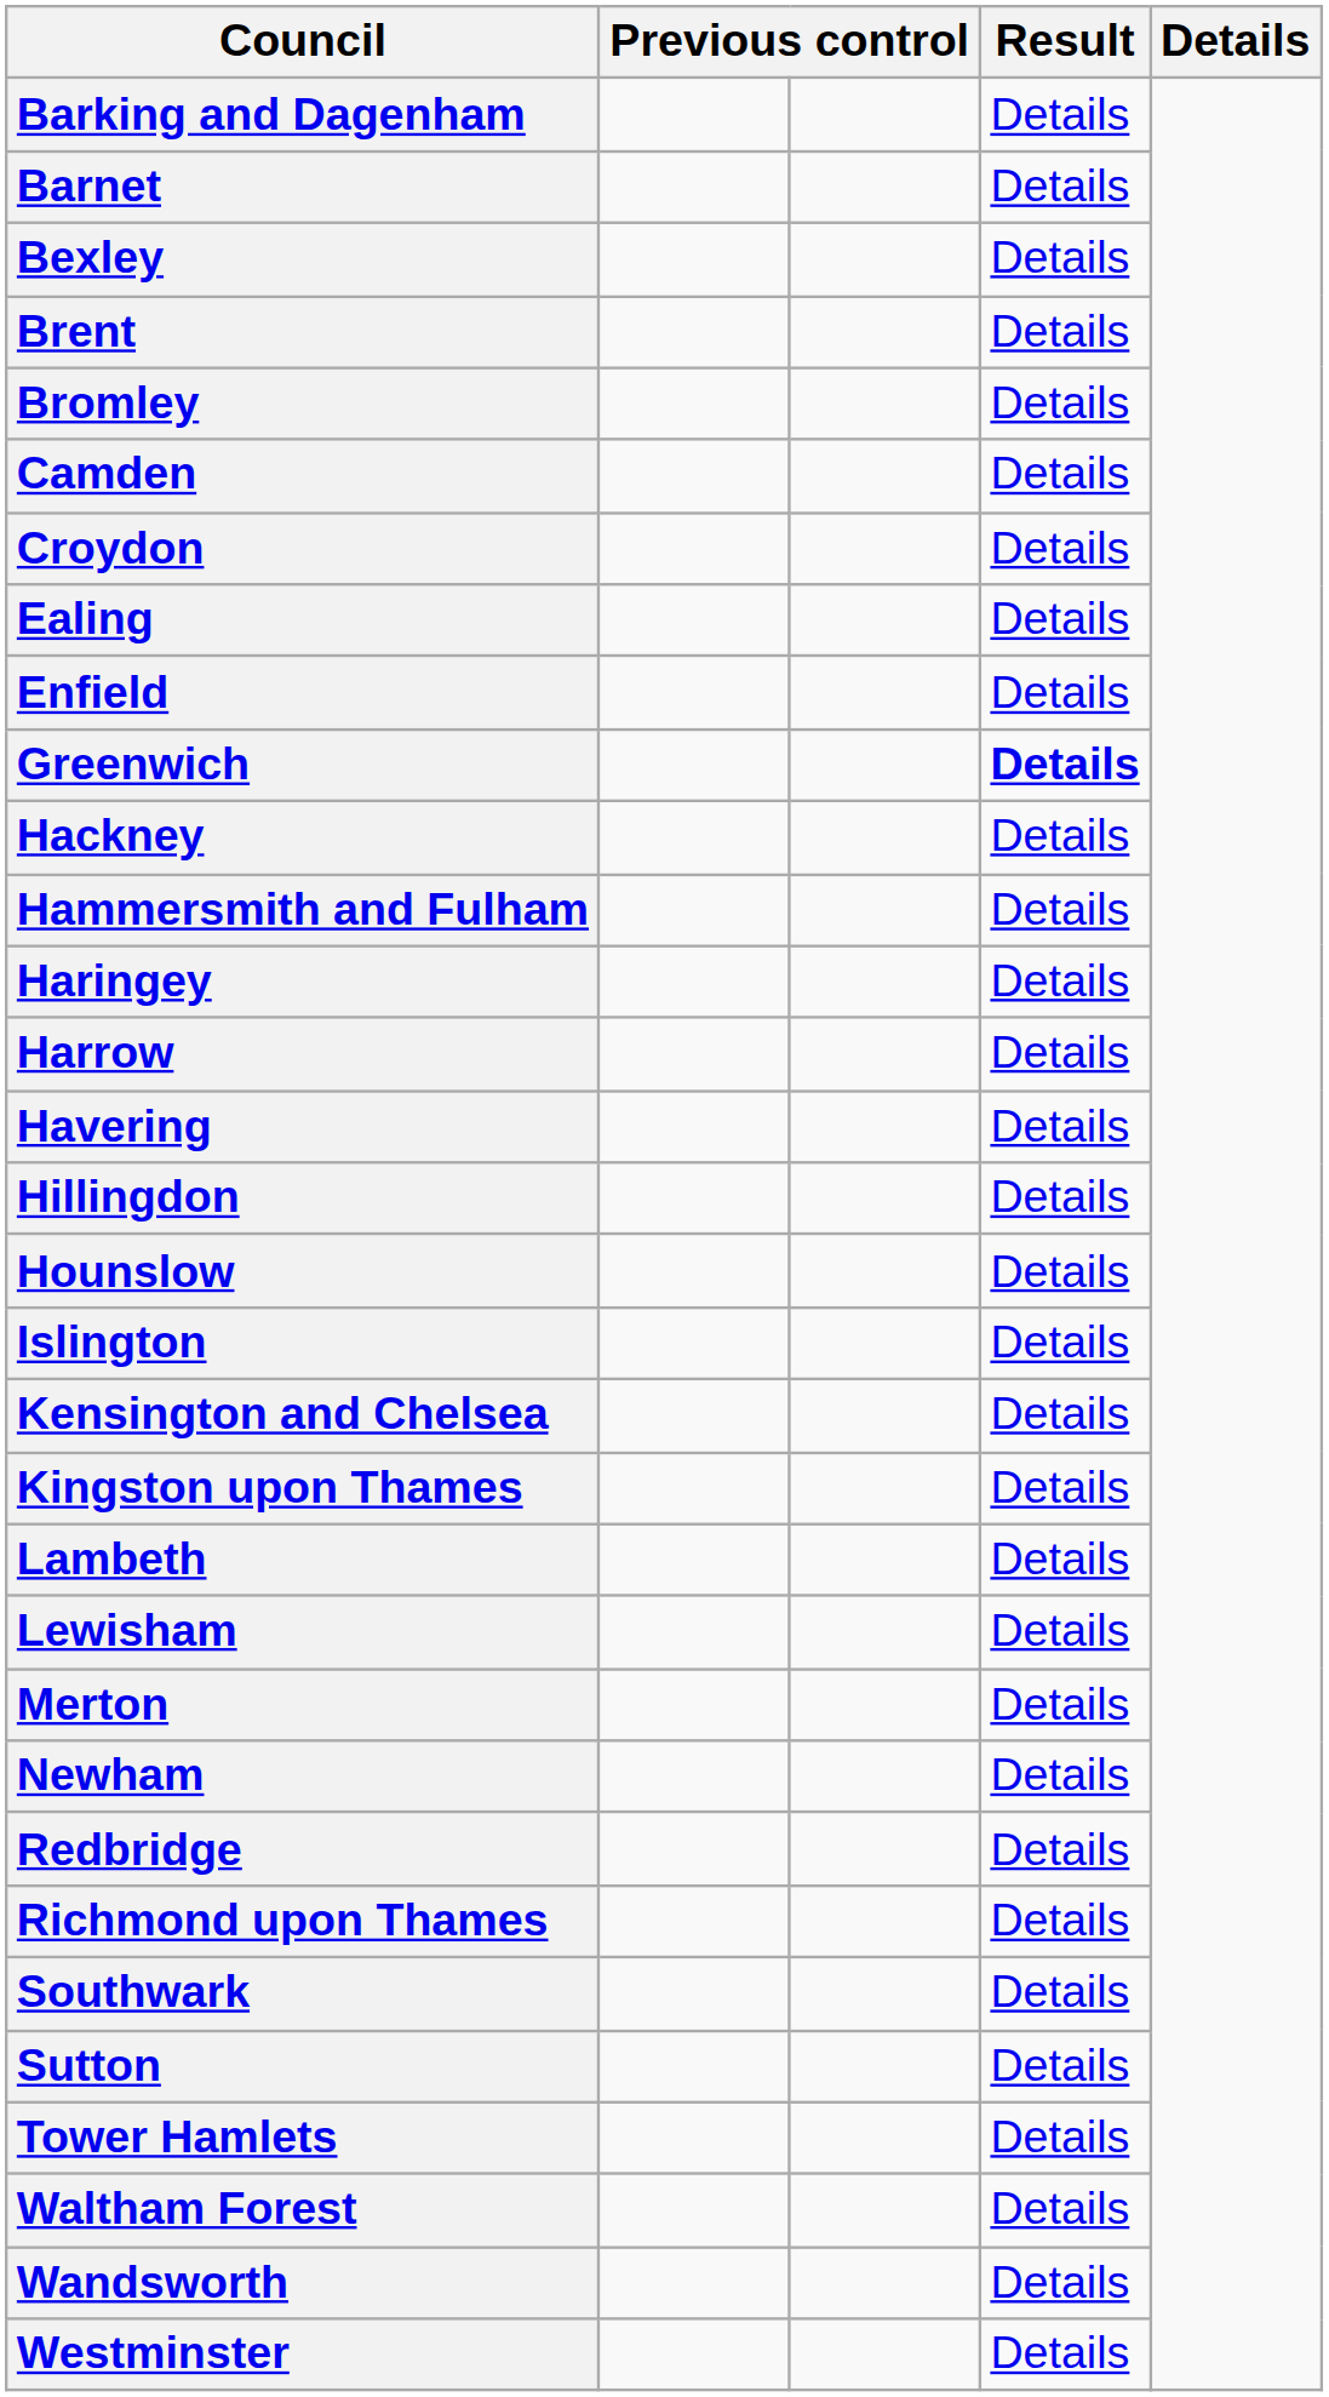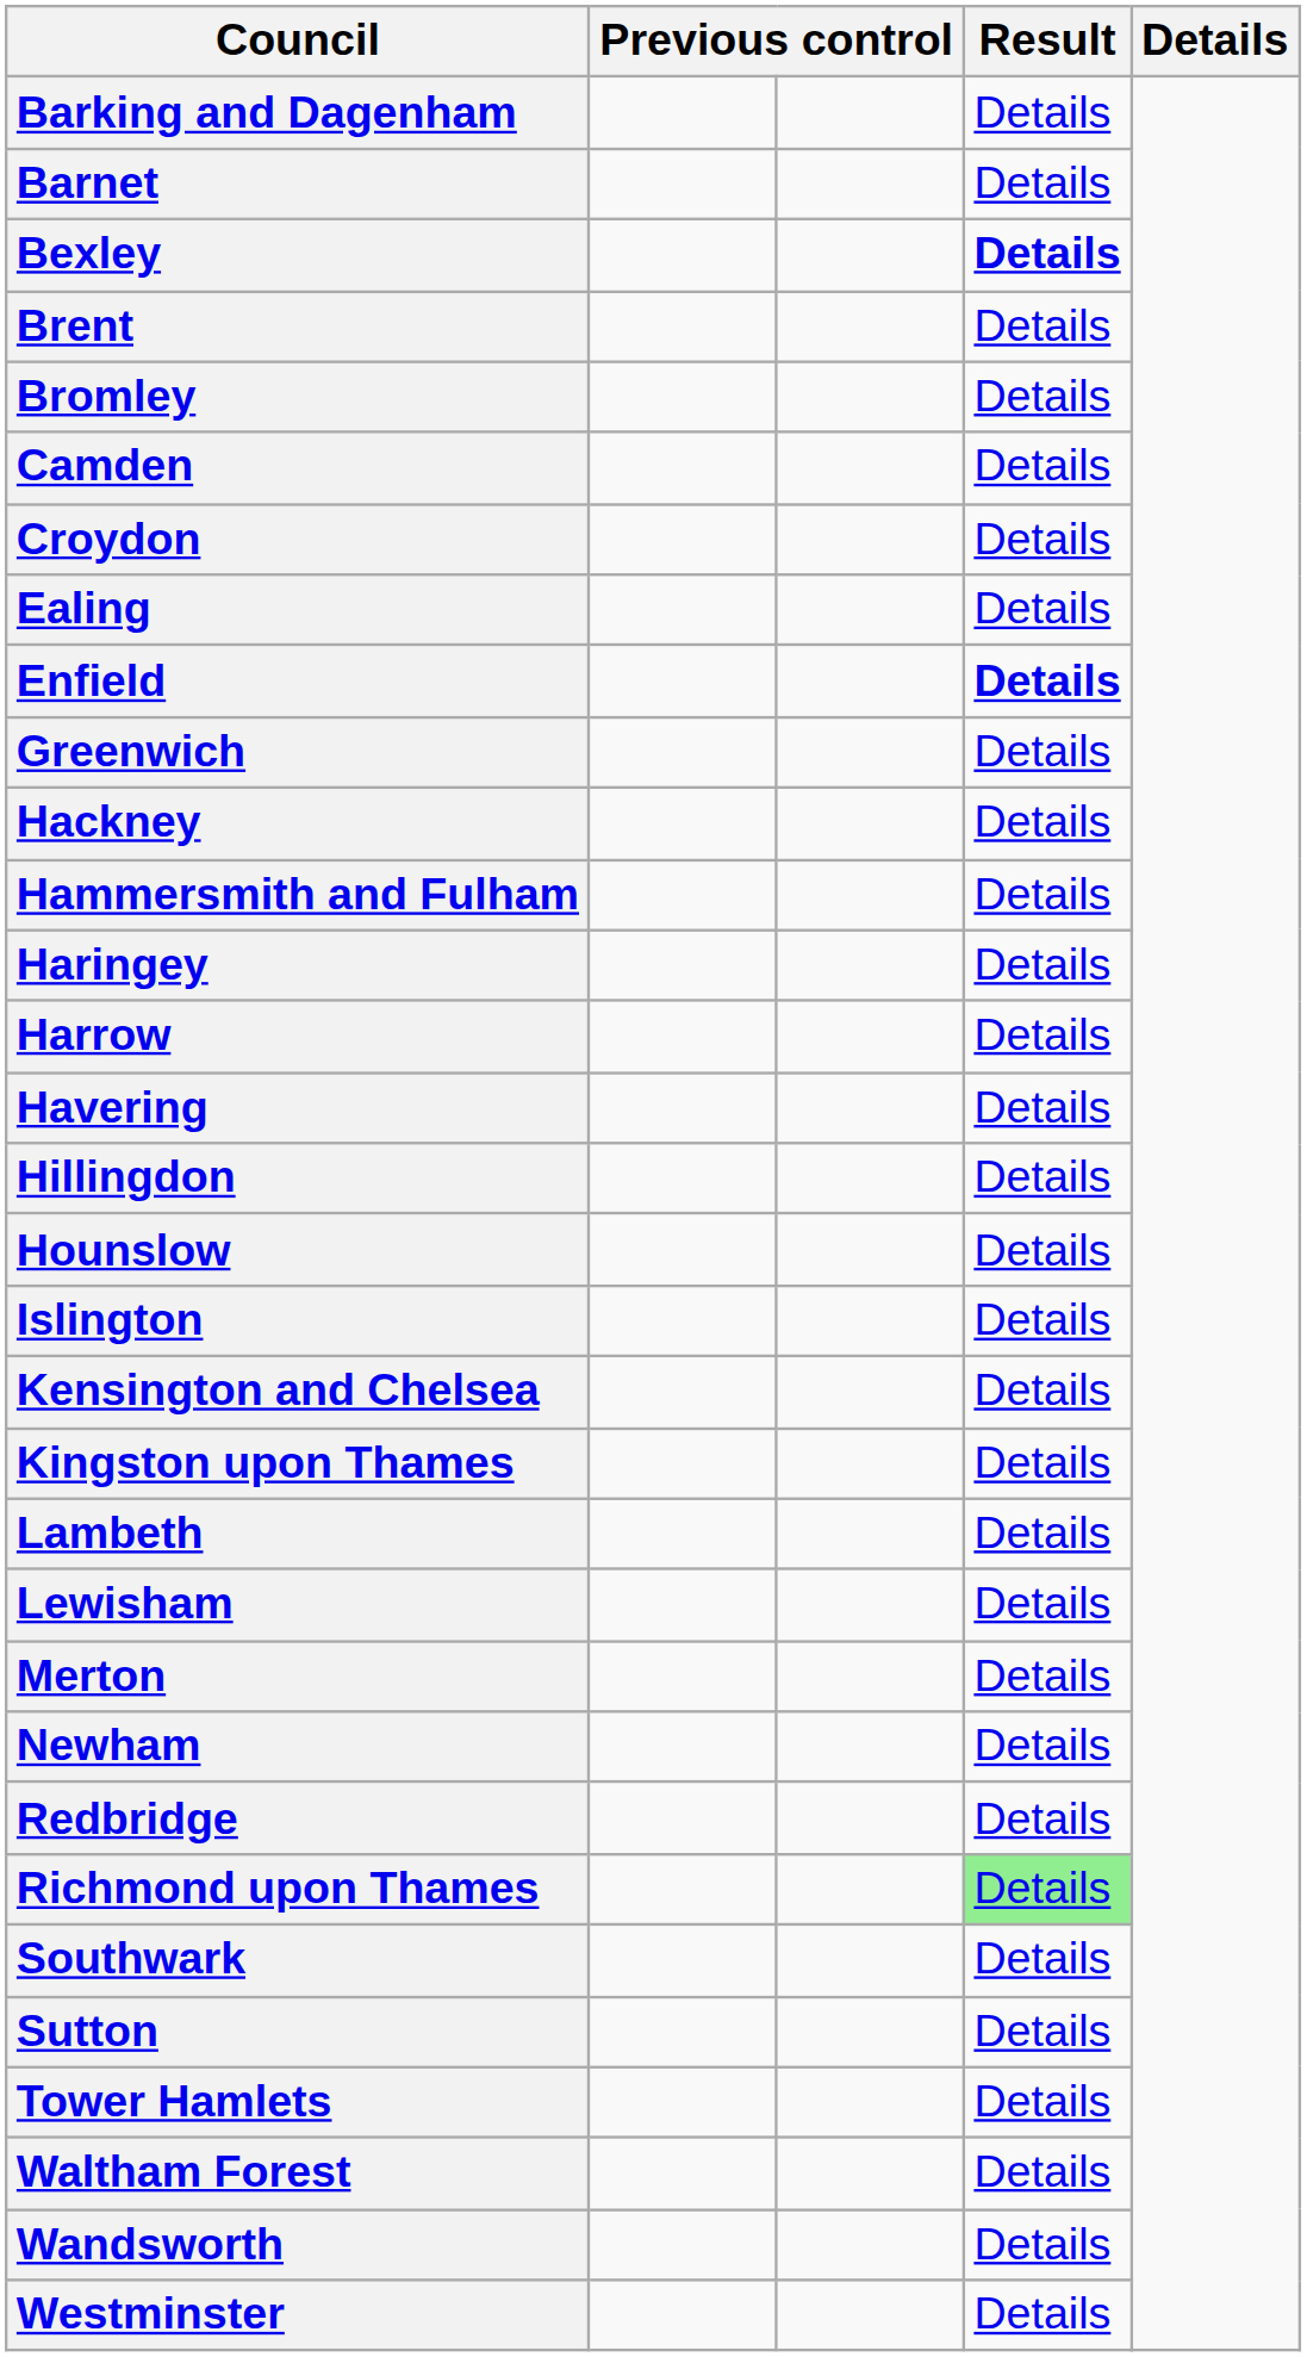Bexley | column 4: normal -> bold
Enfield | column 4: normal -> bold
Greenwich | column 4: bold -> normal
Richmond upon Thames | column 4: no background -> lightgreen background
